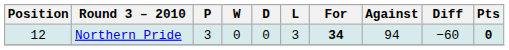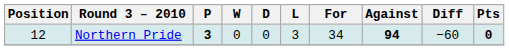Northern Pride | P: normal -> bold
Northern Pride | For: bold -> normal
Northern Pride | Against: normal -> bold
